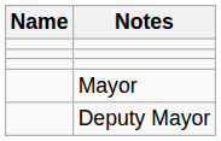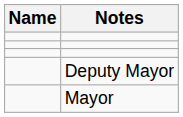row 5 | Notes: Mayor -> Deputy Mayor
row 6 | Notes: Deputy Mayor -> Mayor
